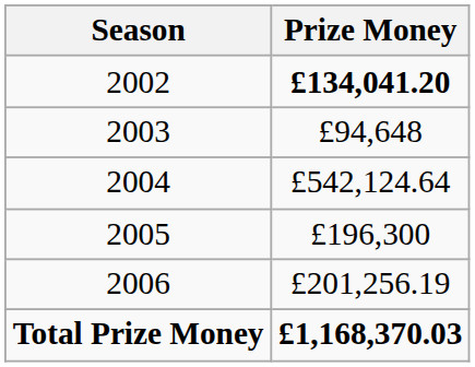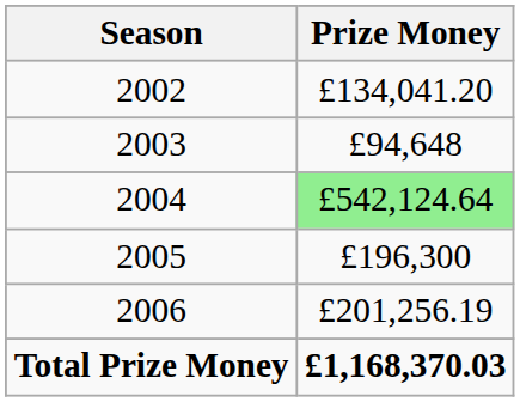2002 | Prize Money: bold -> normal
2004 | Prize Money: no background -> lightgreen background
